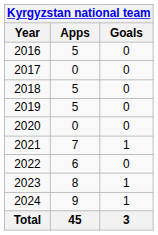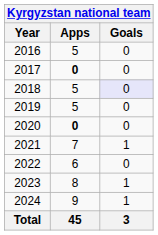2017 | Apps: normal -> bold
2018 | Goals: no background -> lavender background
2020 | Apps: normal -> bold
